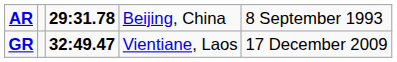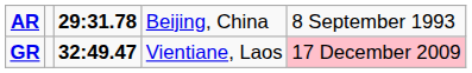GR | column 5: no background -> pink background
